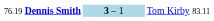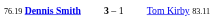76.19 Dennis Smith | column 2: lightblue background -> no background
